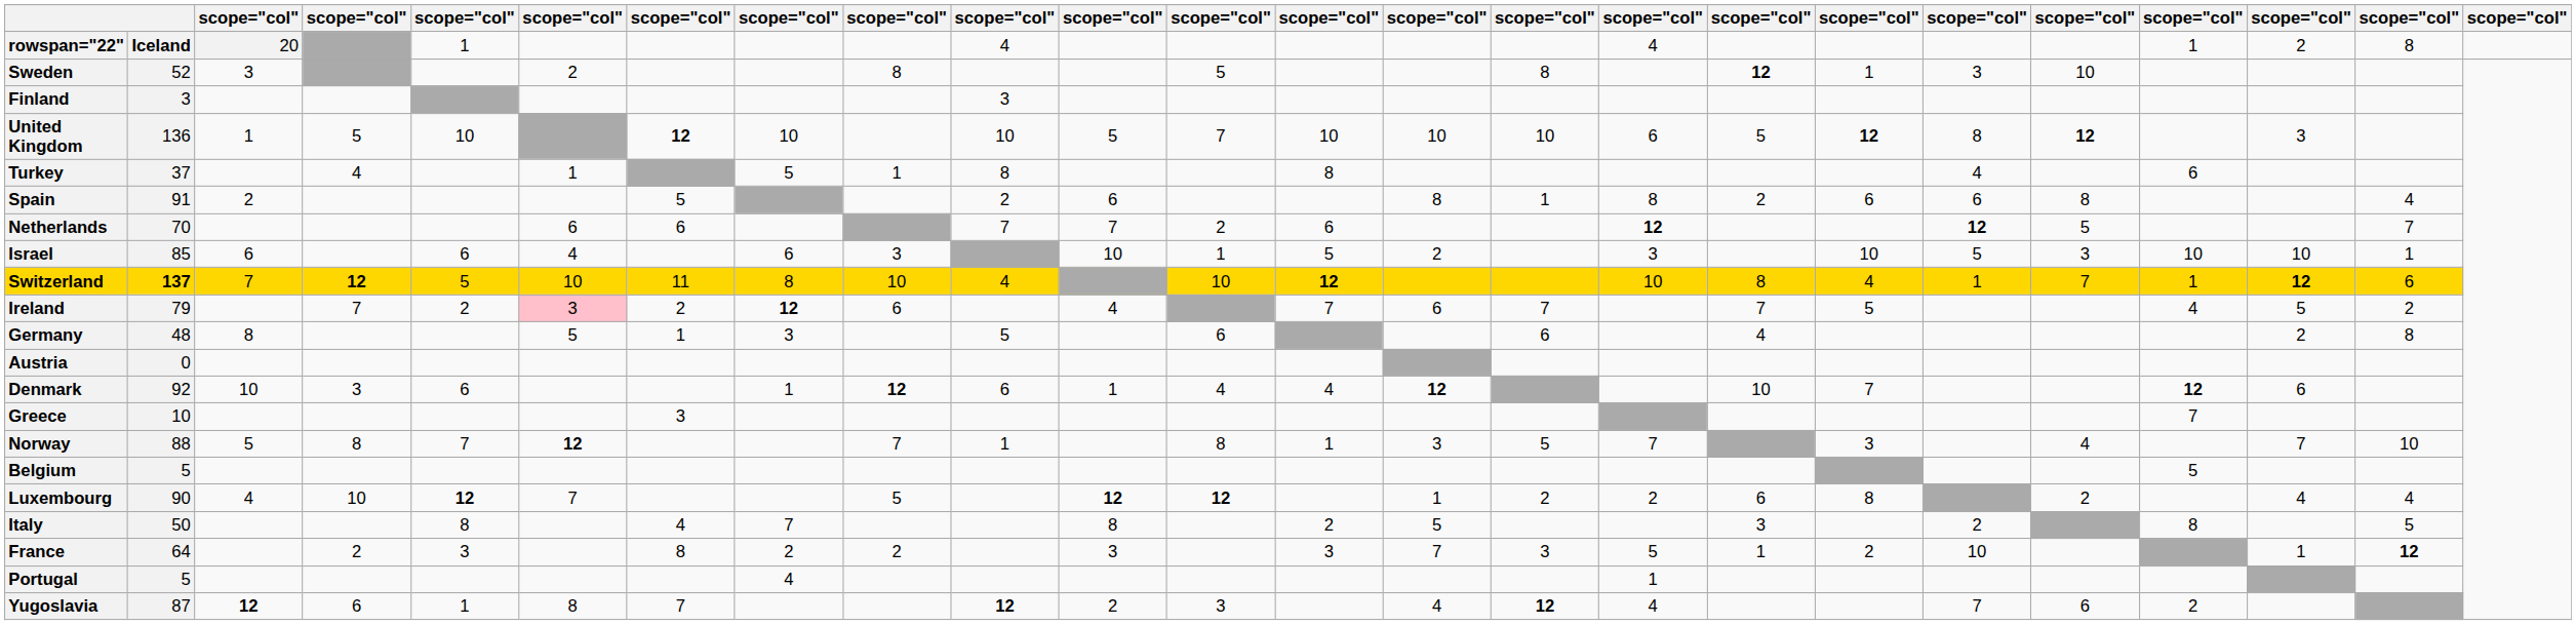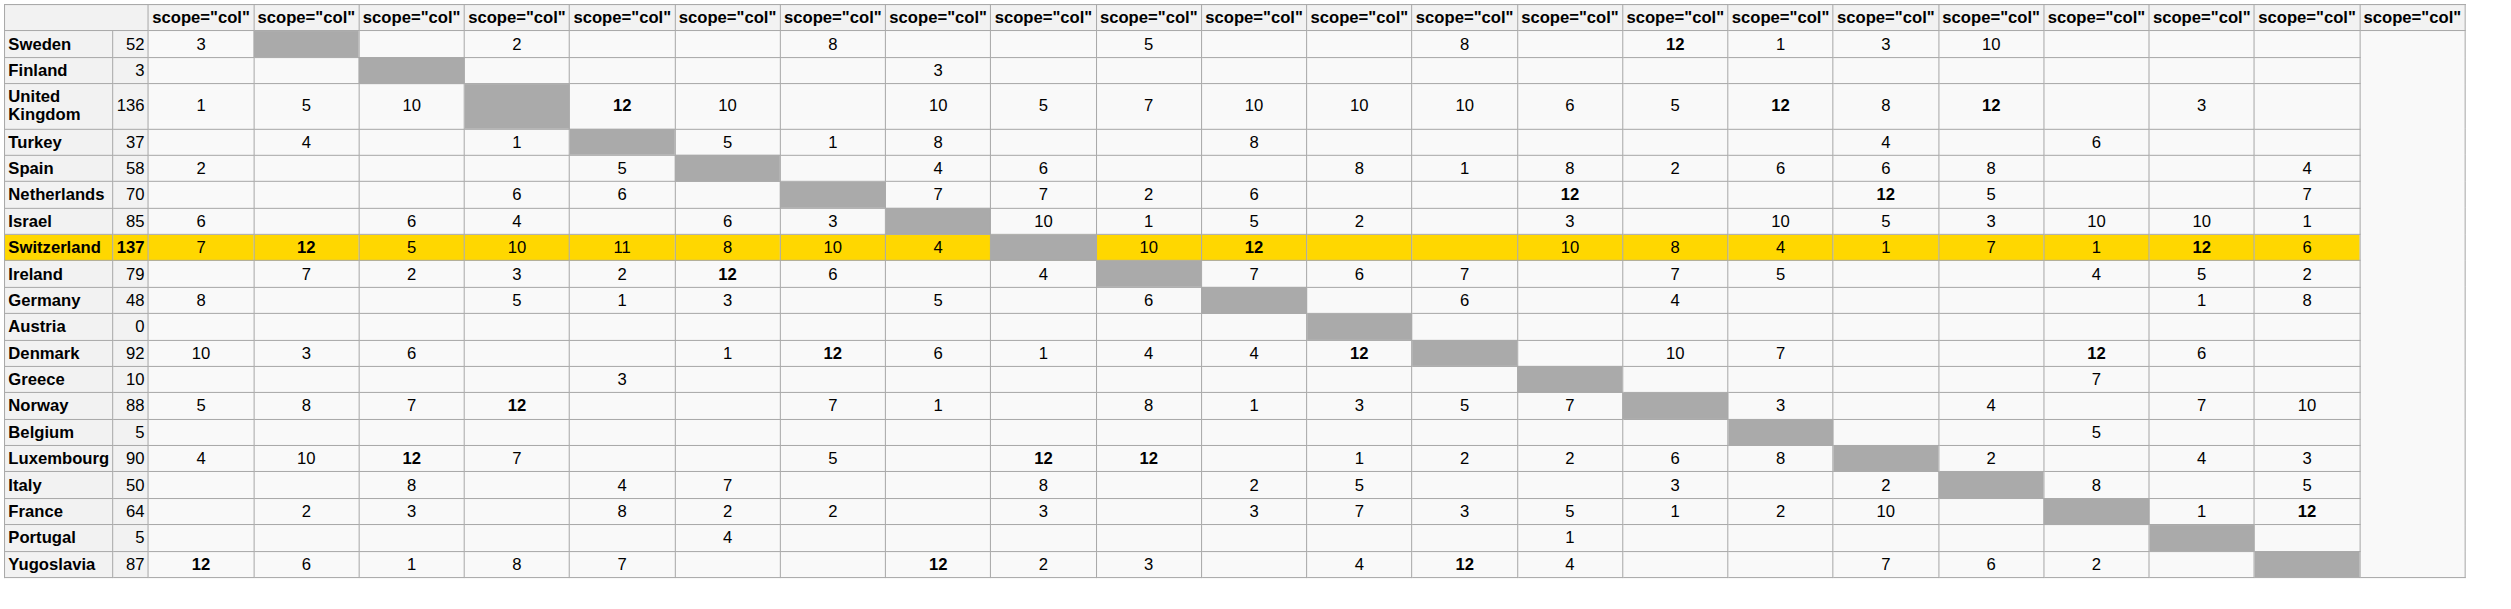- row: rowspan="22" | Iceland | 20 | 1 | 4 | 4 | 1 | 2 | 8
Spain | column 2: 91 -> 58
Spain | column 10: 2 -> 4
Ireland | column 6: pink background -> no background
Germany | column 22: 2 -> 1
Luxembourg | column 23: 4 -> 3
